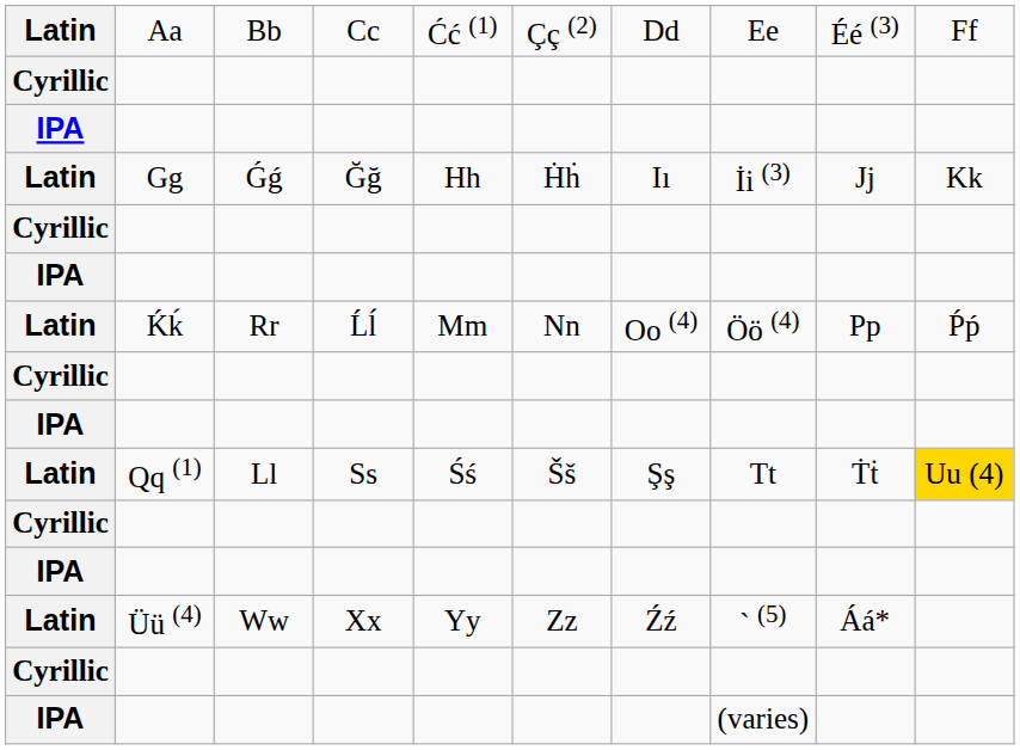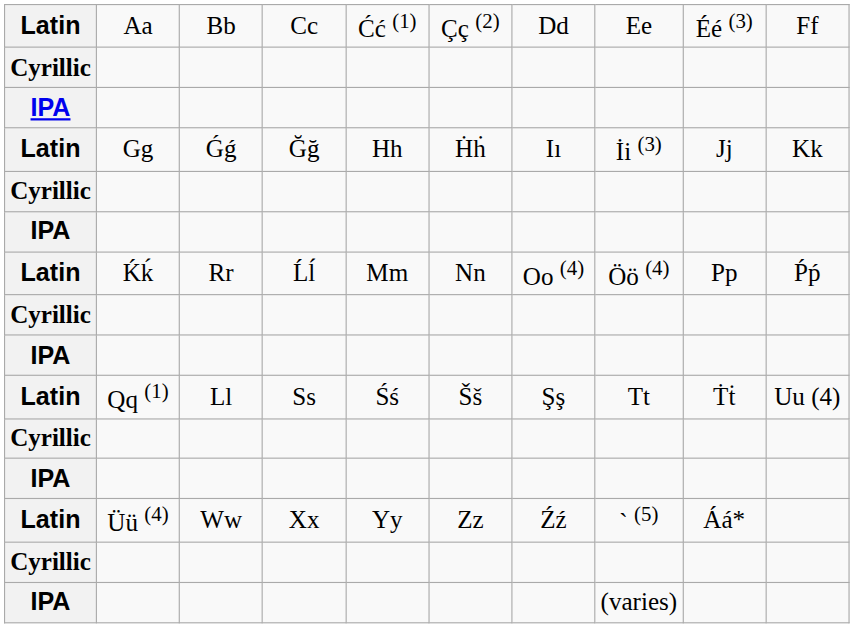Qq (1) | column 10: gold background -> no background
